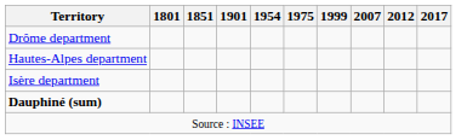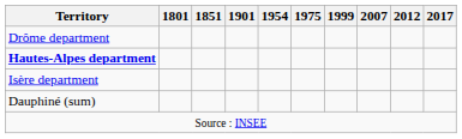Hautes-Alpes department | Territory: normal -> bold
Dauphiné (sum) | Territory: bold -> normal
